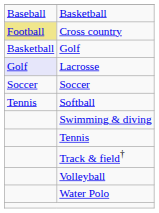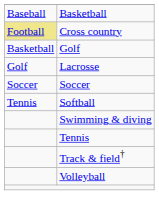Lacrosse | column 1: lavender background -> no background
- row: Water Polo
